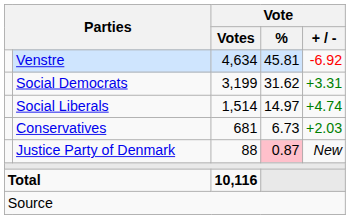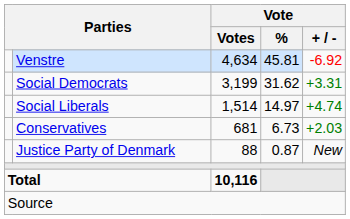Justice Party of Denmark | Vote / %: pink background -> no background
